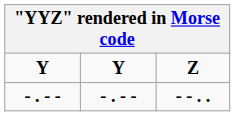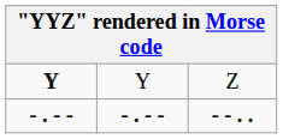row 2 | column 2: bold -> normal
row 2 | column 3: bold -> normal
